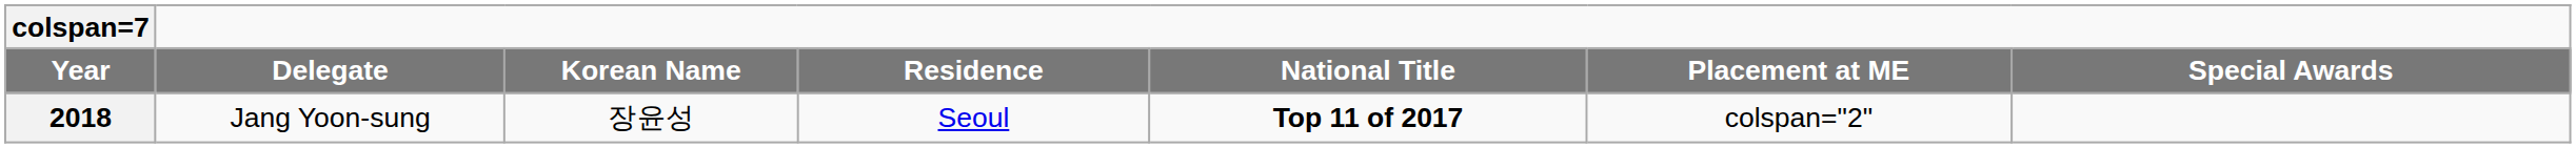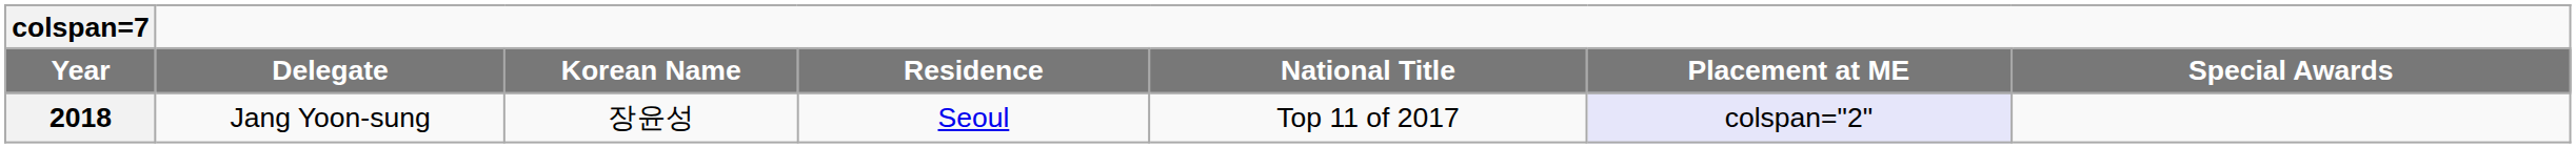2018 | National Title: bold -> normal
2018 | Placement at ME: no background -> lavender background
